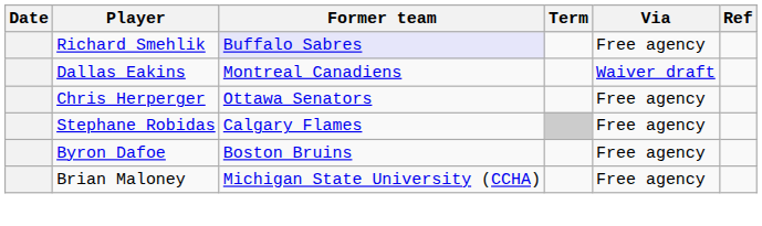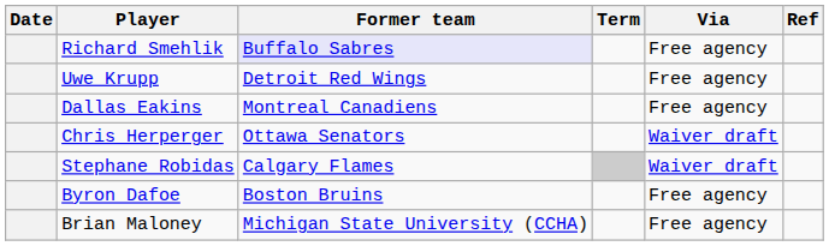+ row: Uwe Krupp | Detroit Red Wings | Free agency
Dallas Eakins | Via: Waiver draft -> Free agency
Chris Herperger | Via: Free agency -> Waiver draft
Stephane Robidas | Via: Free agency -> Waiver draft
